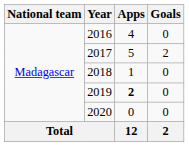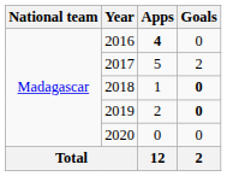2016 | Apps: normal -> bold
2018 | Goals: normal -> bold
2019 | Apps: bold -> normal
2019 | Goals: normal -> bold
